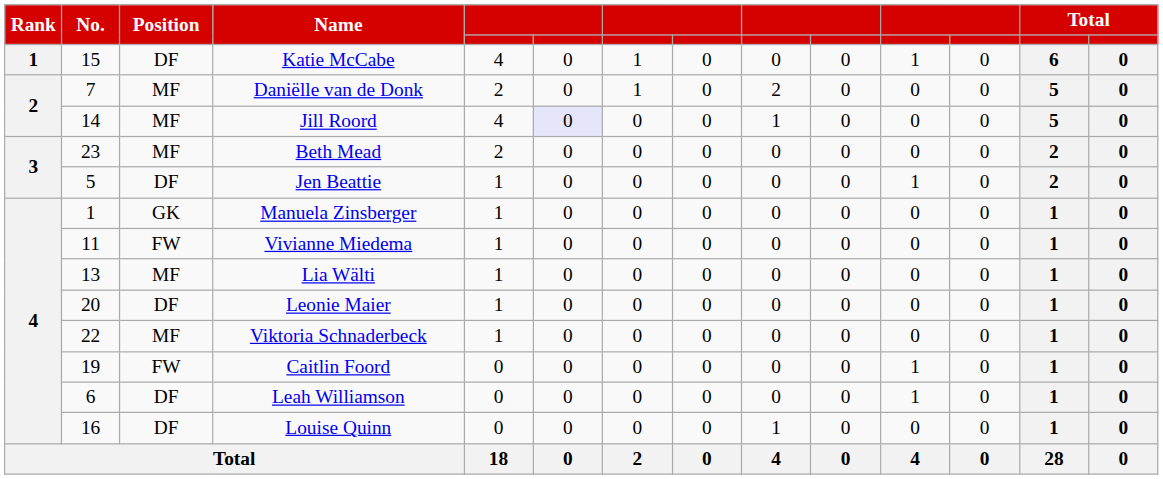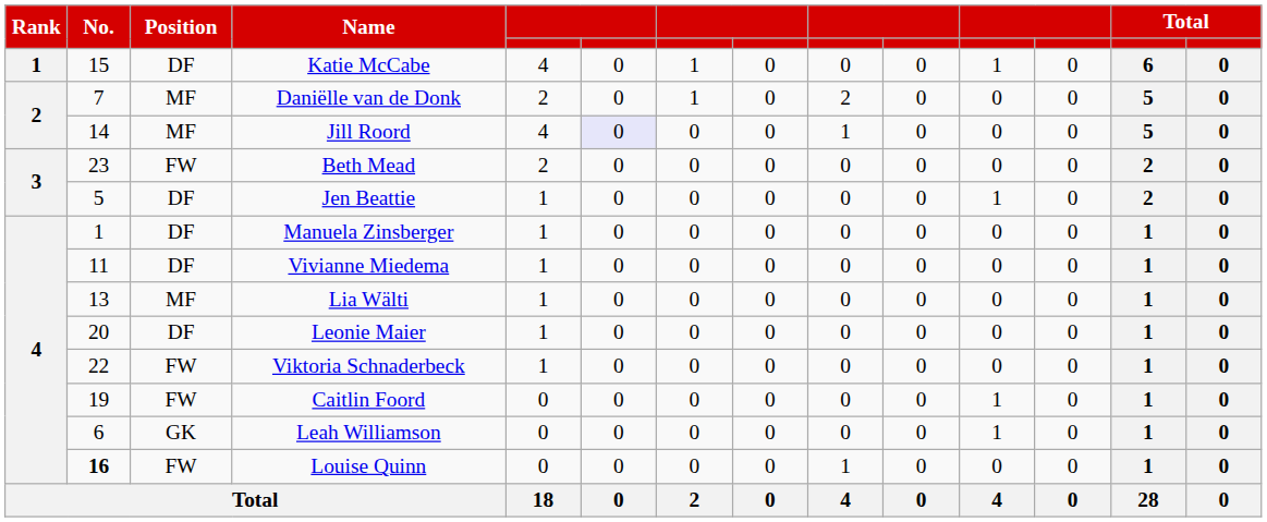Beth Mead | Position: MF -> FW
Manuela Zinsberger | Position: GK -> DF
Vivianne Miedema | Position: FW -> DF
Viktoria Schnaderbeck | Position: MF -> FW
Leah Williamson | Position: DF -> GK
Louise Quinn | No.: normal -> bold
Louise Quinn | Position: DF -> FW
